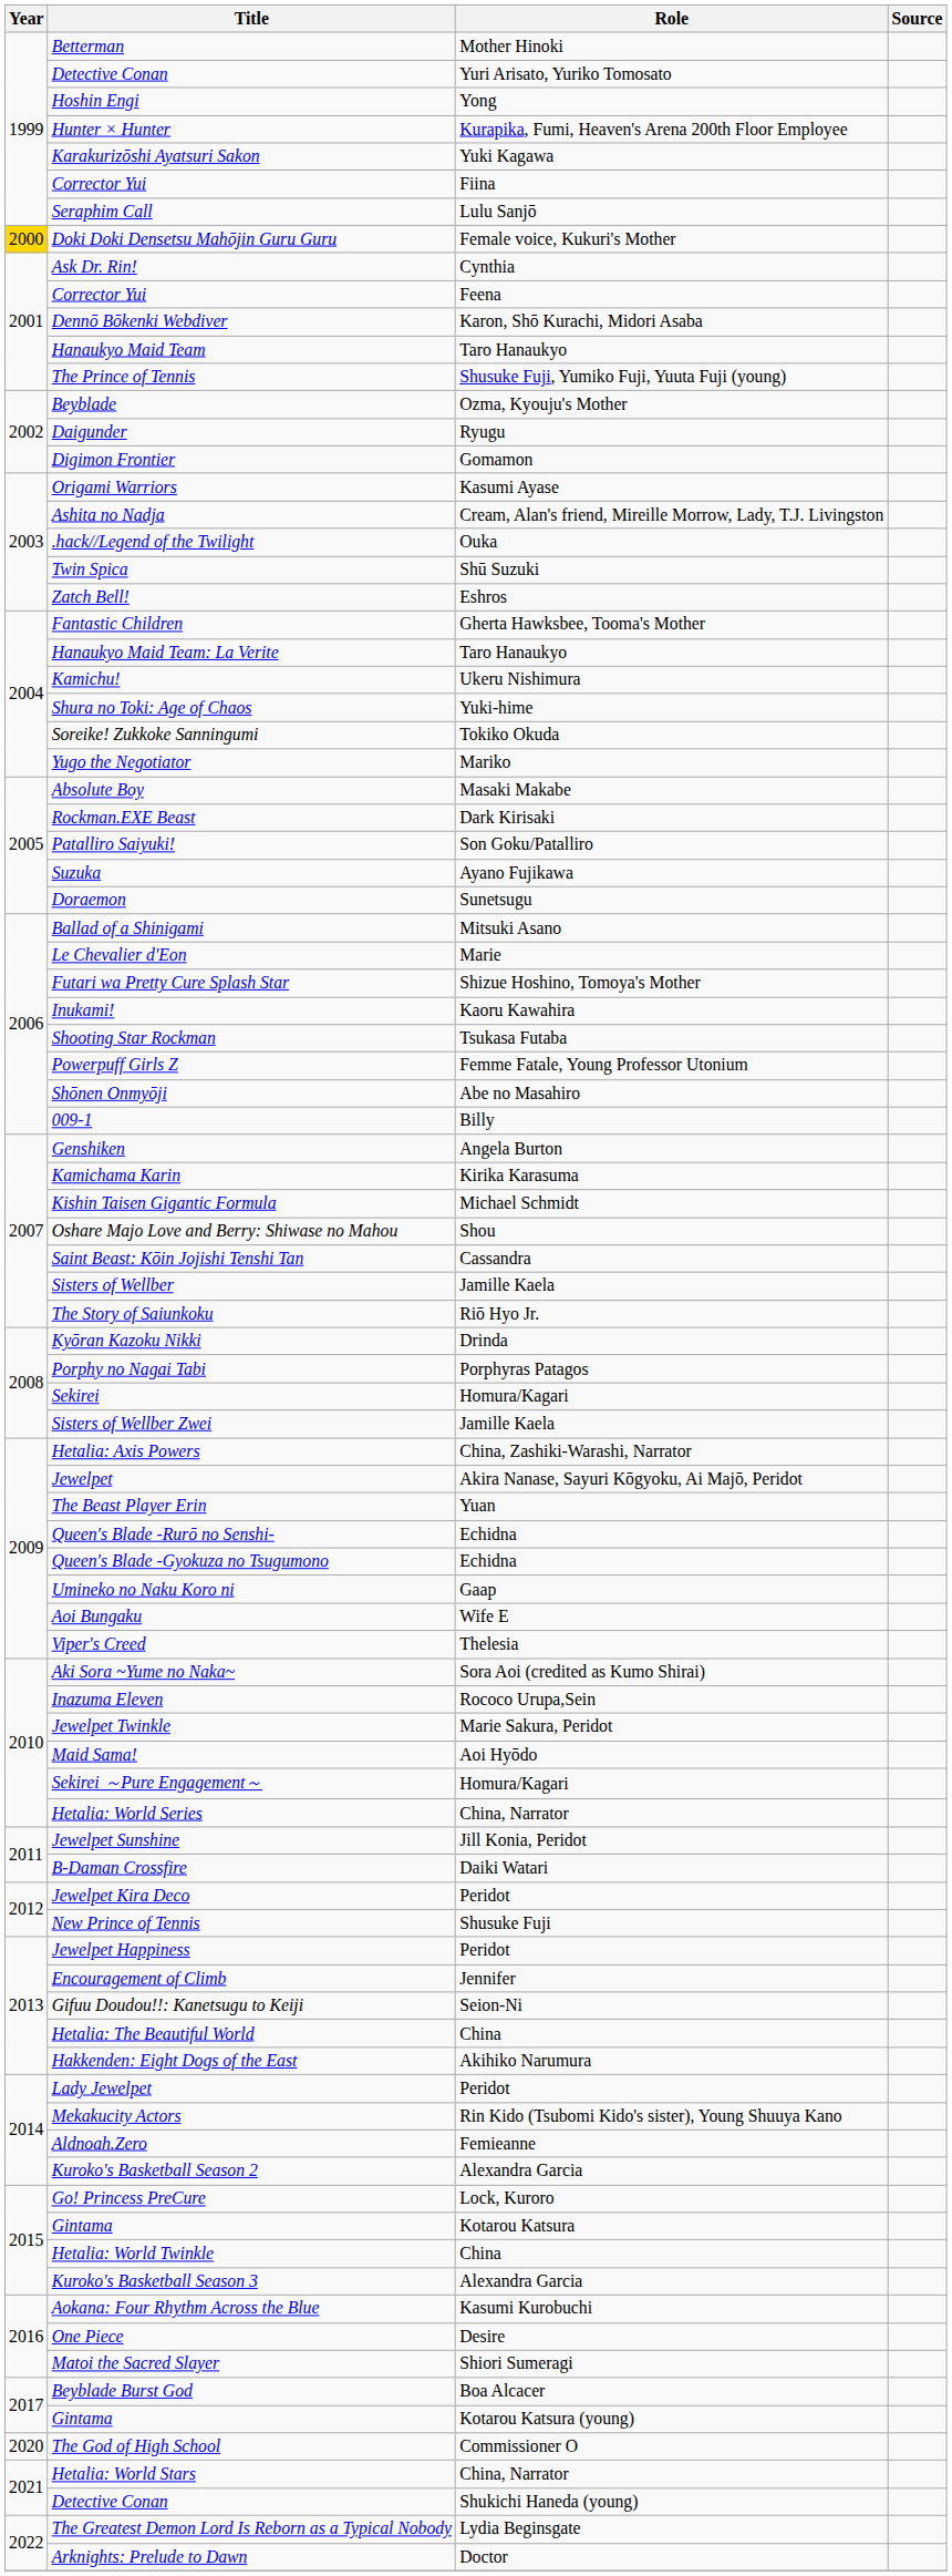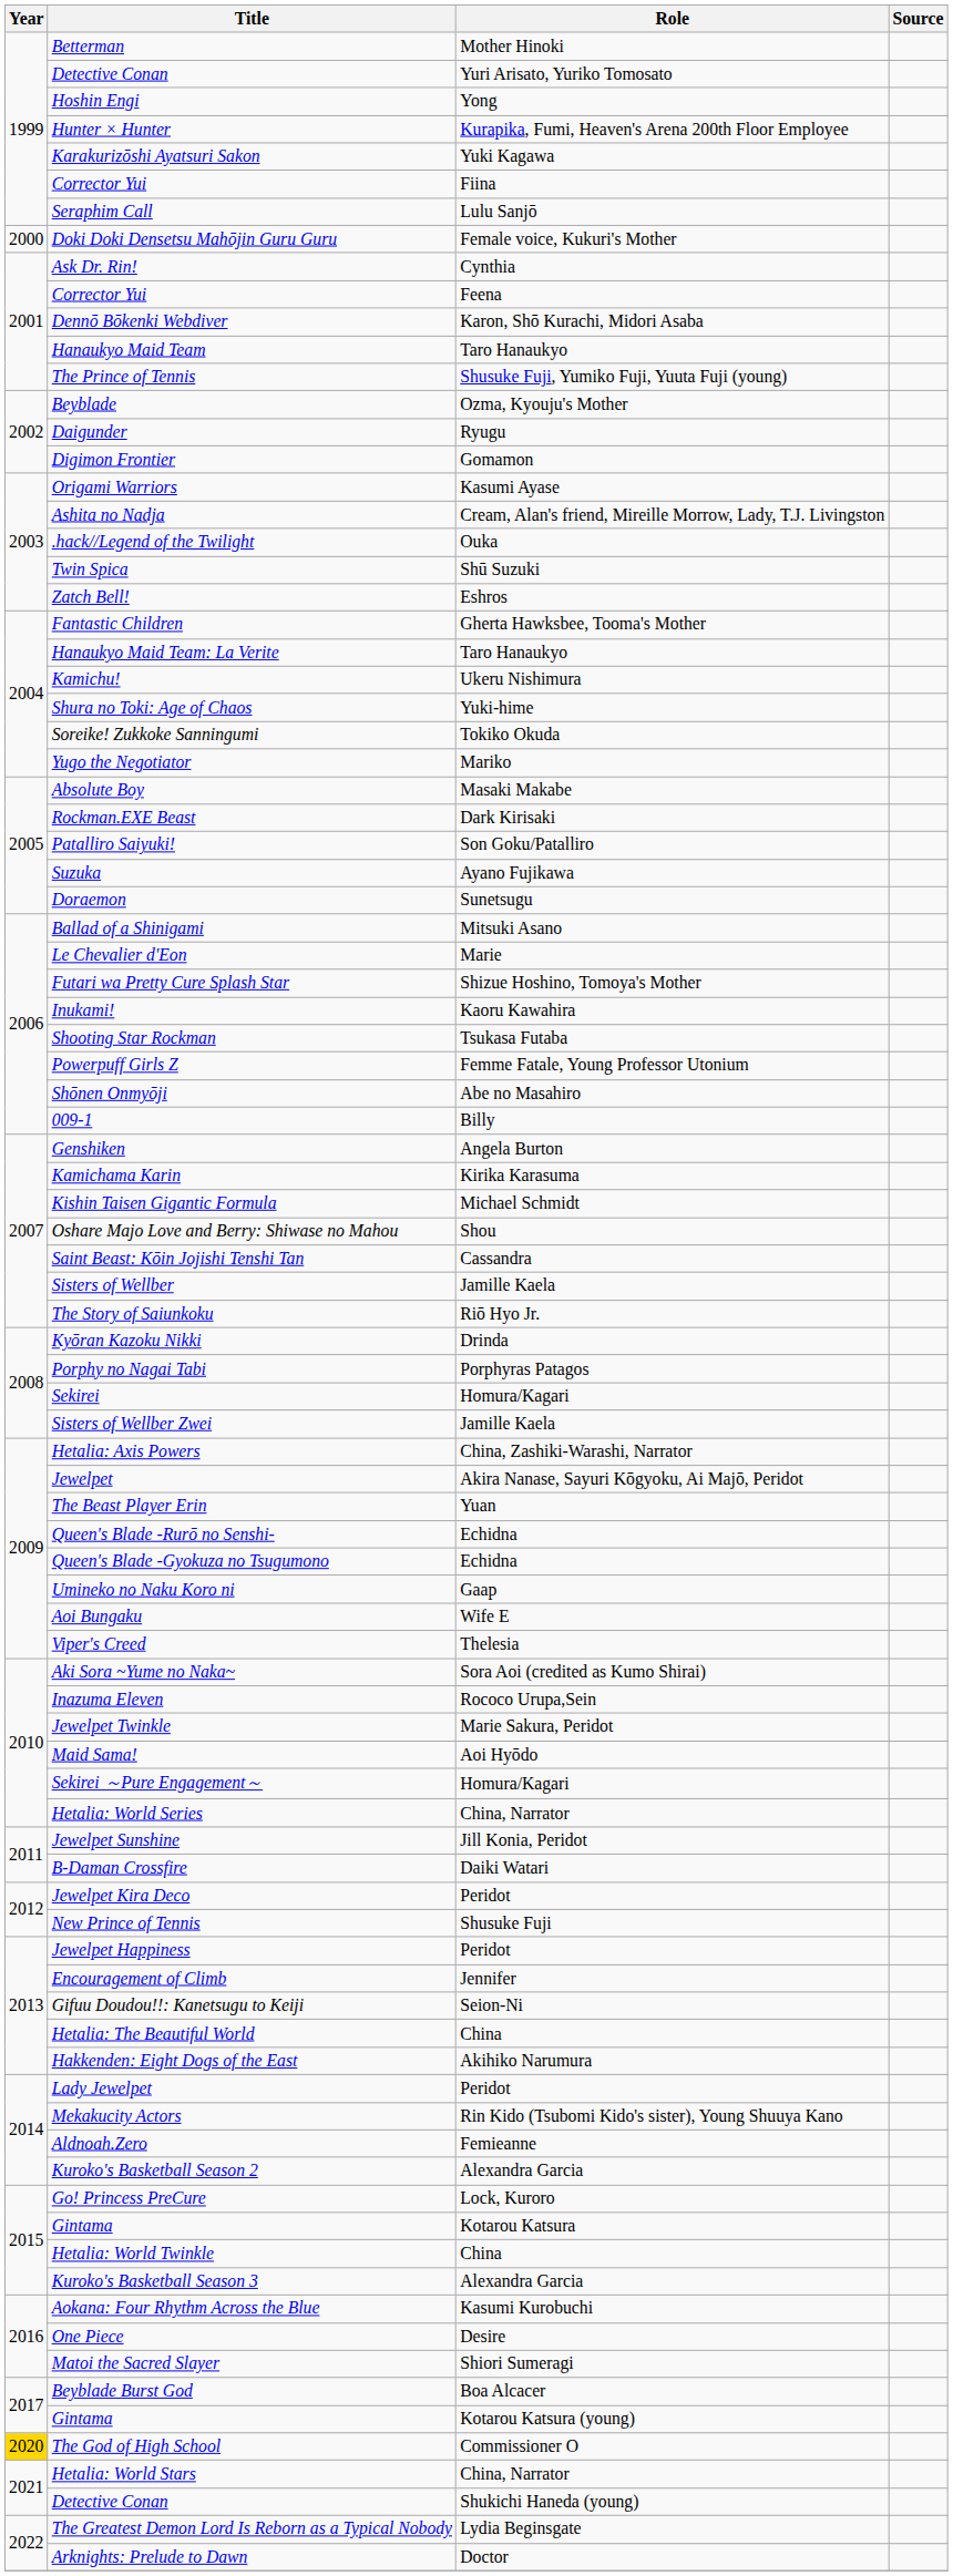Doki Doki Densetsu Mahōjin Guru Guru | Year: gold background -> no background
The God of High School | Year: no background -> gold background
